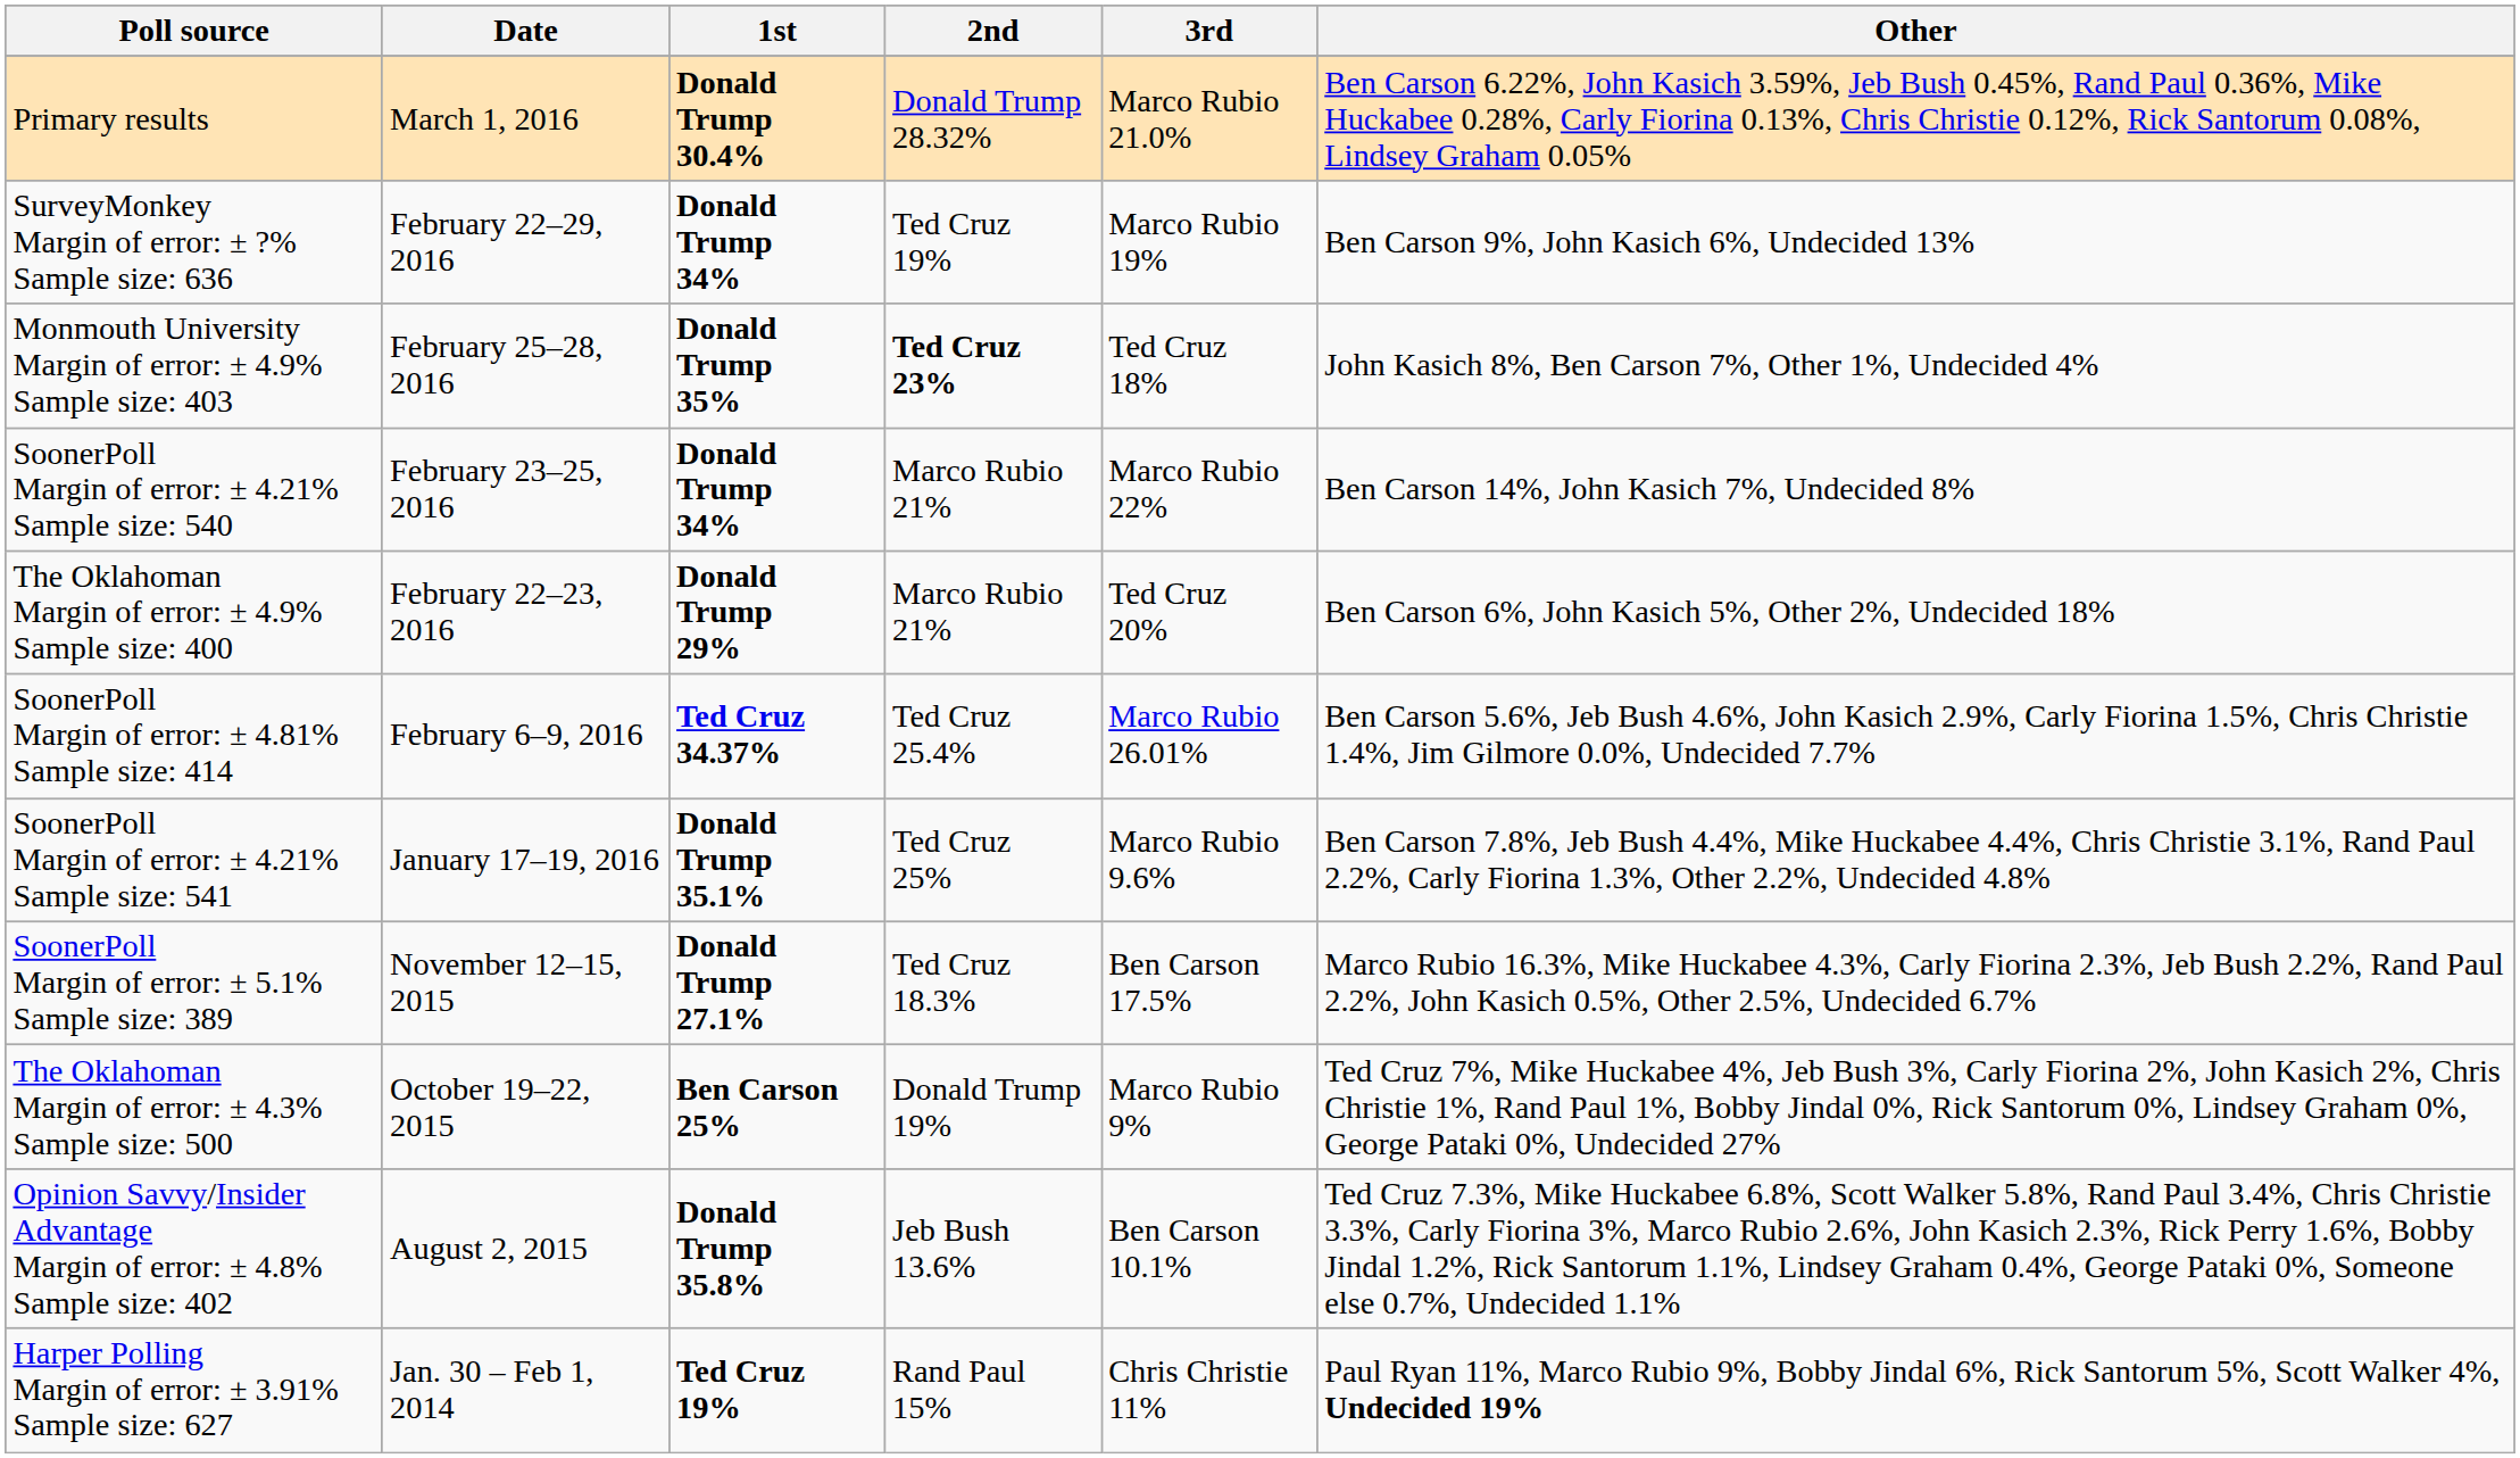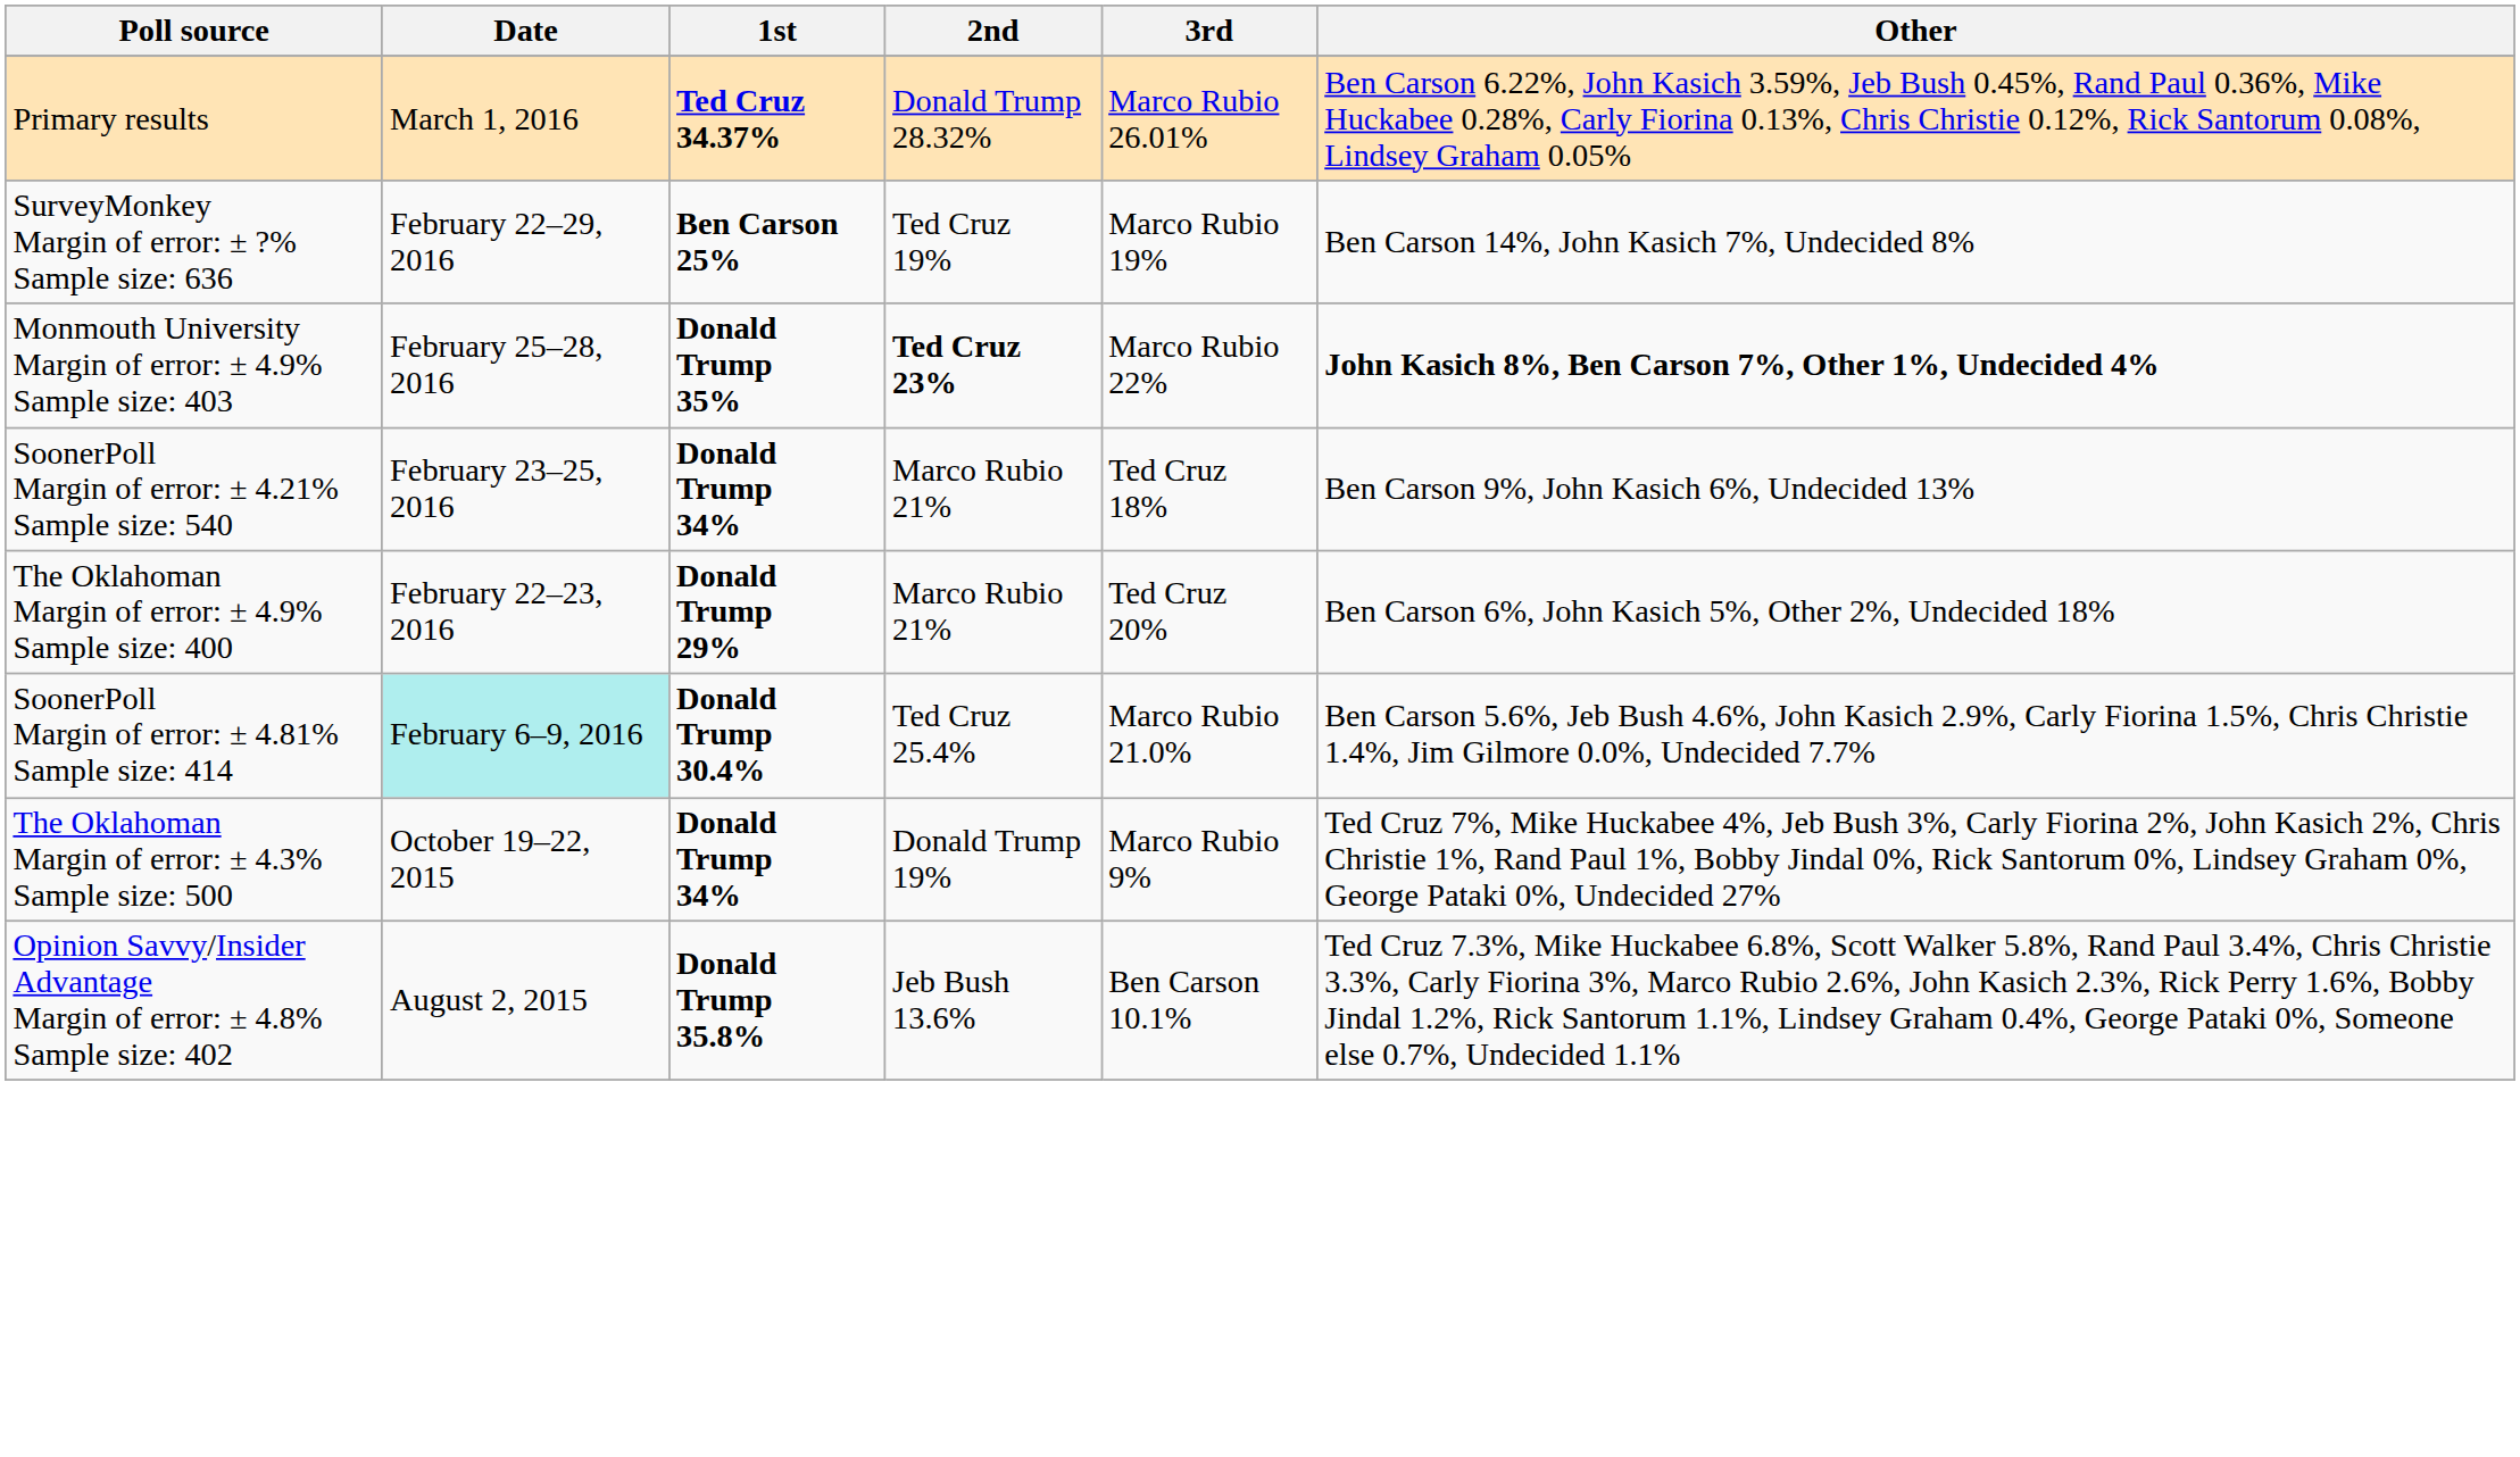Primary results | 1st: Donald Trump 30.4% -> Ted Cruz 34.37%
Primary results | 3rd: Marco Rubio 21.0% -> Marco Rubio 26.01%
SurveyMonkey Margin of error: ± ?% Sample size: 636 | 1st: Donald Trump 34% -> Ben Carson 25%
SurveyMonkey Margin of error: ± ?% Sample size: 636 | Other: Ben Carson 9%, John Kasich 6%, Undecided 13% -> Ben Carson 14%, John Kasich 7%, Undecided 8%
Monmouth University Margin of error: ± 4.9% Sample size: 403 | 3rd: Ted Cruz 18% -> Marco Rubio 22%
Monmouth University Margin of error: ± 4.9% Sample size: 403 | Other: normal -> bold
SoonerPoll Margin of error: ± 4.21% Sample size: 540 | 3rd: Marco Rubio 22% -> Ted Cruz 18%
SoonerPoll Margin of error: ± 4.21% Sample size: 540 | Other: Ben Carson 14%, John Kasich 7%, Undecided 8% -> Ben Carson 9%, John Kasich 6%, Undecided 13%
SoonerPoll Margin of error: ± 4.81% Sample size: 414 | Date: no background -> paleturquoise background
SoonerPoll Margin of error: ± 4.81% Sample size: 414 | 1st: Ted Cruz 34.37% -> Donald Trump 30.4%
SoonerPoll Margin of error: ± 4.81% Sample size: 414 | 3rd: Marco Rubio 26.01% -> Marco Rubio 21.0%
- row: SoonerPoll Margin of error: ± 4.21% Sample size: 541 | January 17–19, 2016 | Donald Trump 35.1% | Ted Cruz 25% | Marco Rubio 9.6% | Ben Carson 7.8%, Jeb Bush 4.4%, Mike Huckabee 4.4%, Chris Christie 3.1%, Rand Paul 2.2%, Carly Fiorina 1.3%, Other 2.2%, Undecided 4.8%
- row: SoonerPoll Margin of error: ± 5.1% Sample size: 389 | November 12–15, 2015 | Donald Trump 27.1% | Ted Cruz 18.3% | Ben Carson 17.5% | Marco Rubio 16.3%, Mike Huckabee 4.3%, Carly Fiorina 2.3%, Jeb Bush 2.2%, Rand Paul 2.2%, John Kasich 0.5%, Other 2.5%, Undecided 6.7%
The Oklahoman Margin of error: ± 4.3% Sample size: 500 | 1st: Ben Carson 25% -> Donald Trump 34%
- row: Harper Polling Margin of error: ± 3.91% Sample size: 627 | Jan. 30 – Feb 1, 2014 | Ted Cruz 19% | Rand Paul 15% | Chris Christie 11% | Paul Ryan 11%, Marco Rubio 9%, Bobby Jindal 6%, Rick Santorum 5%, Scott Walker 4%, Undecided 19%
